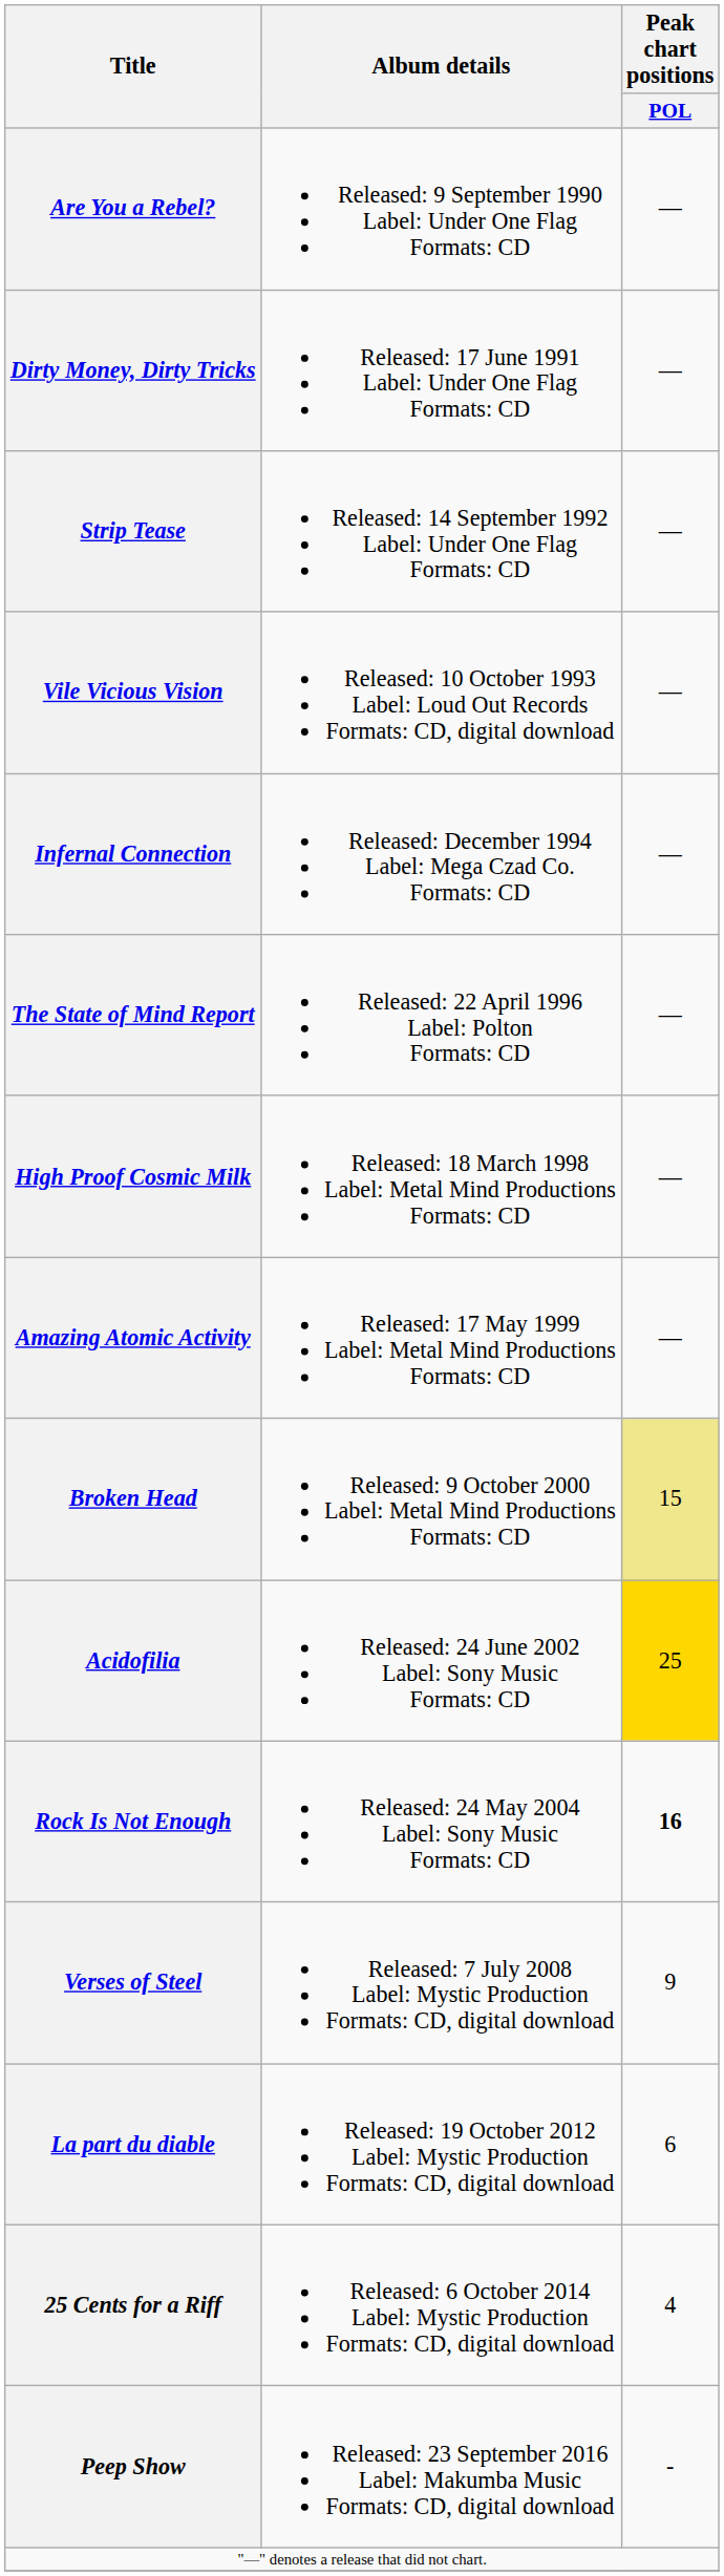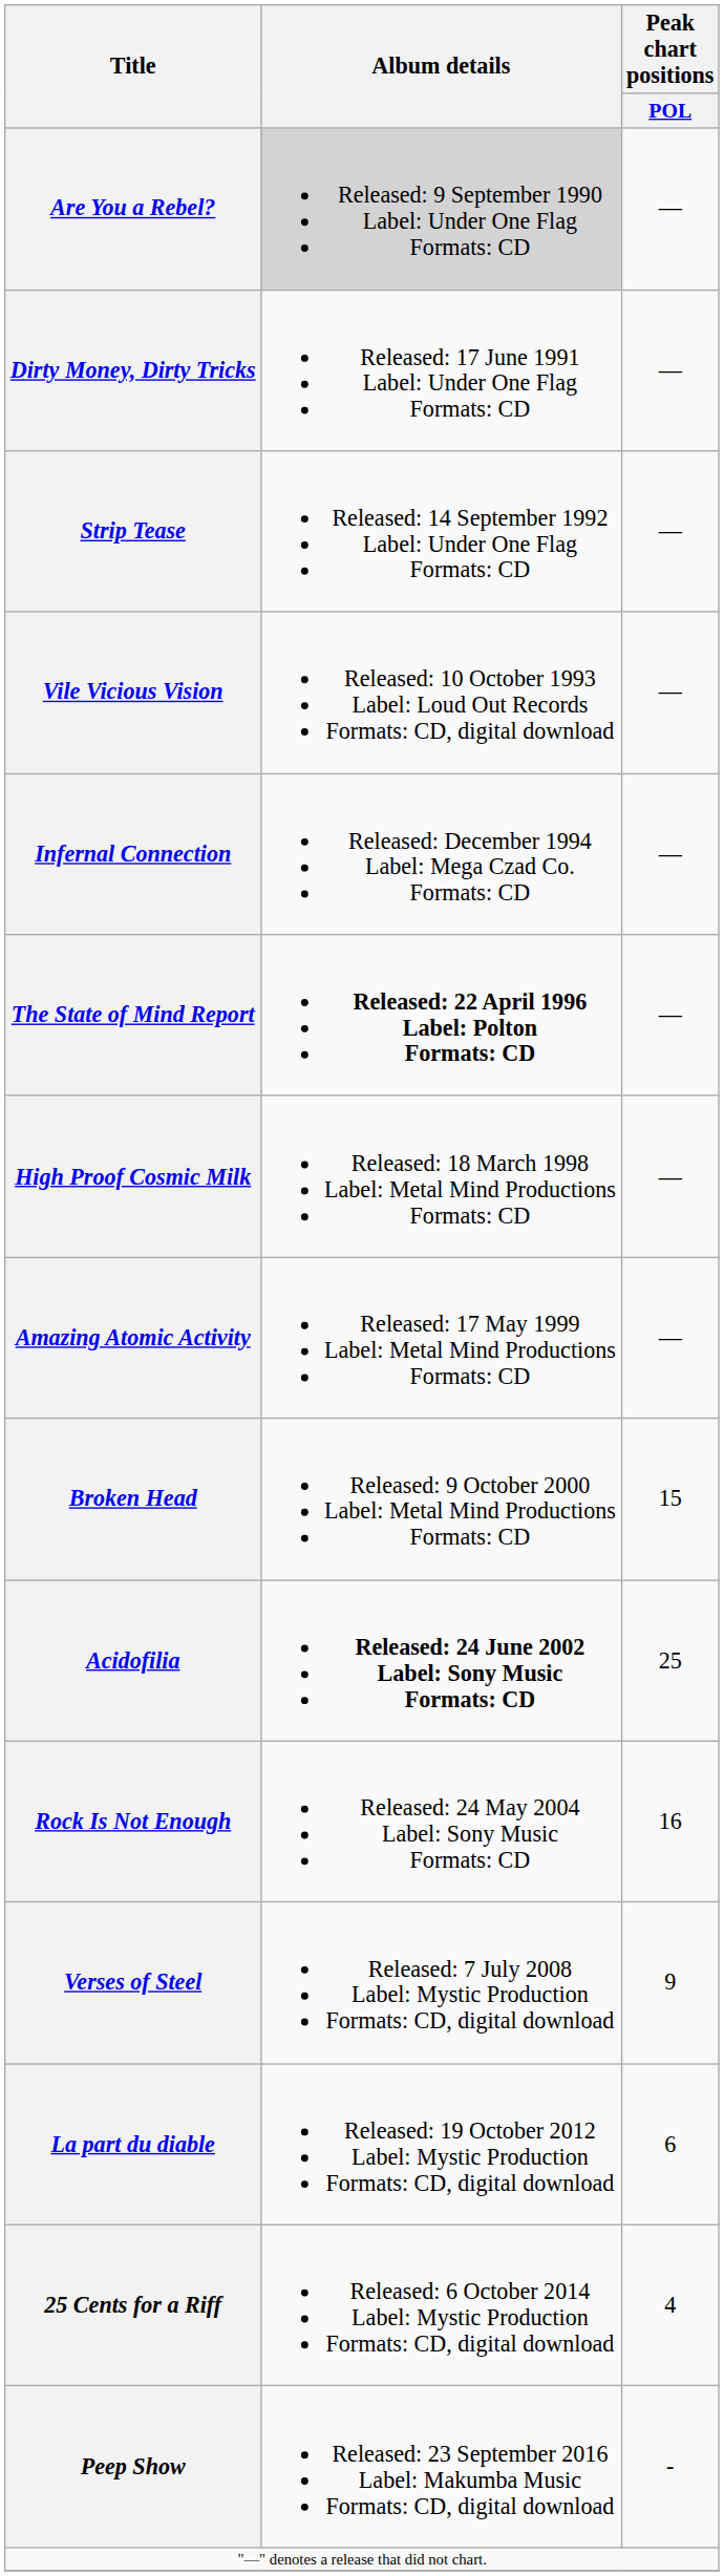Are You a Rebel? | Album details: no background -> lightgrey background
The State of Mind Report | Album details: normal -> bold
Broken Head | Peak chart positions / POL: khaki background -> no background
Acidofilia | Album details: normal -> bold
Acidofilia | Peak chart positions / POL: gold background -> no background
Rock Is Not Enough | Peak chart positions / POL: bold -> normal
